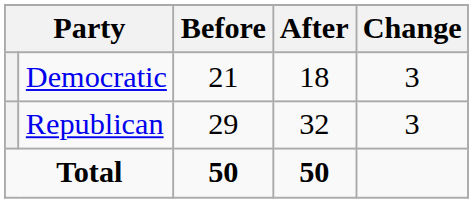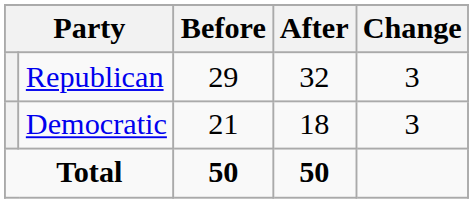rows swapped: Republican <-> Democratic
